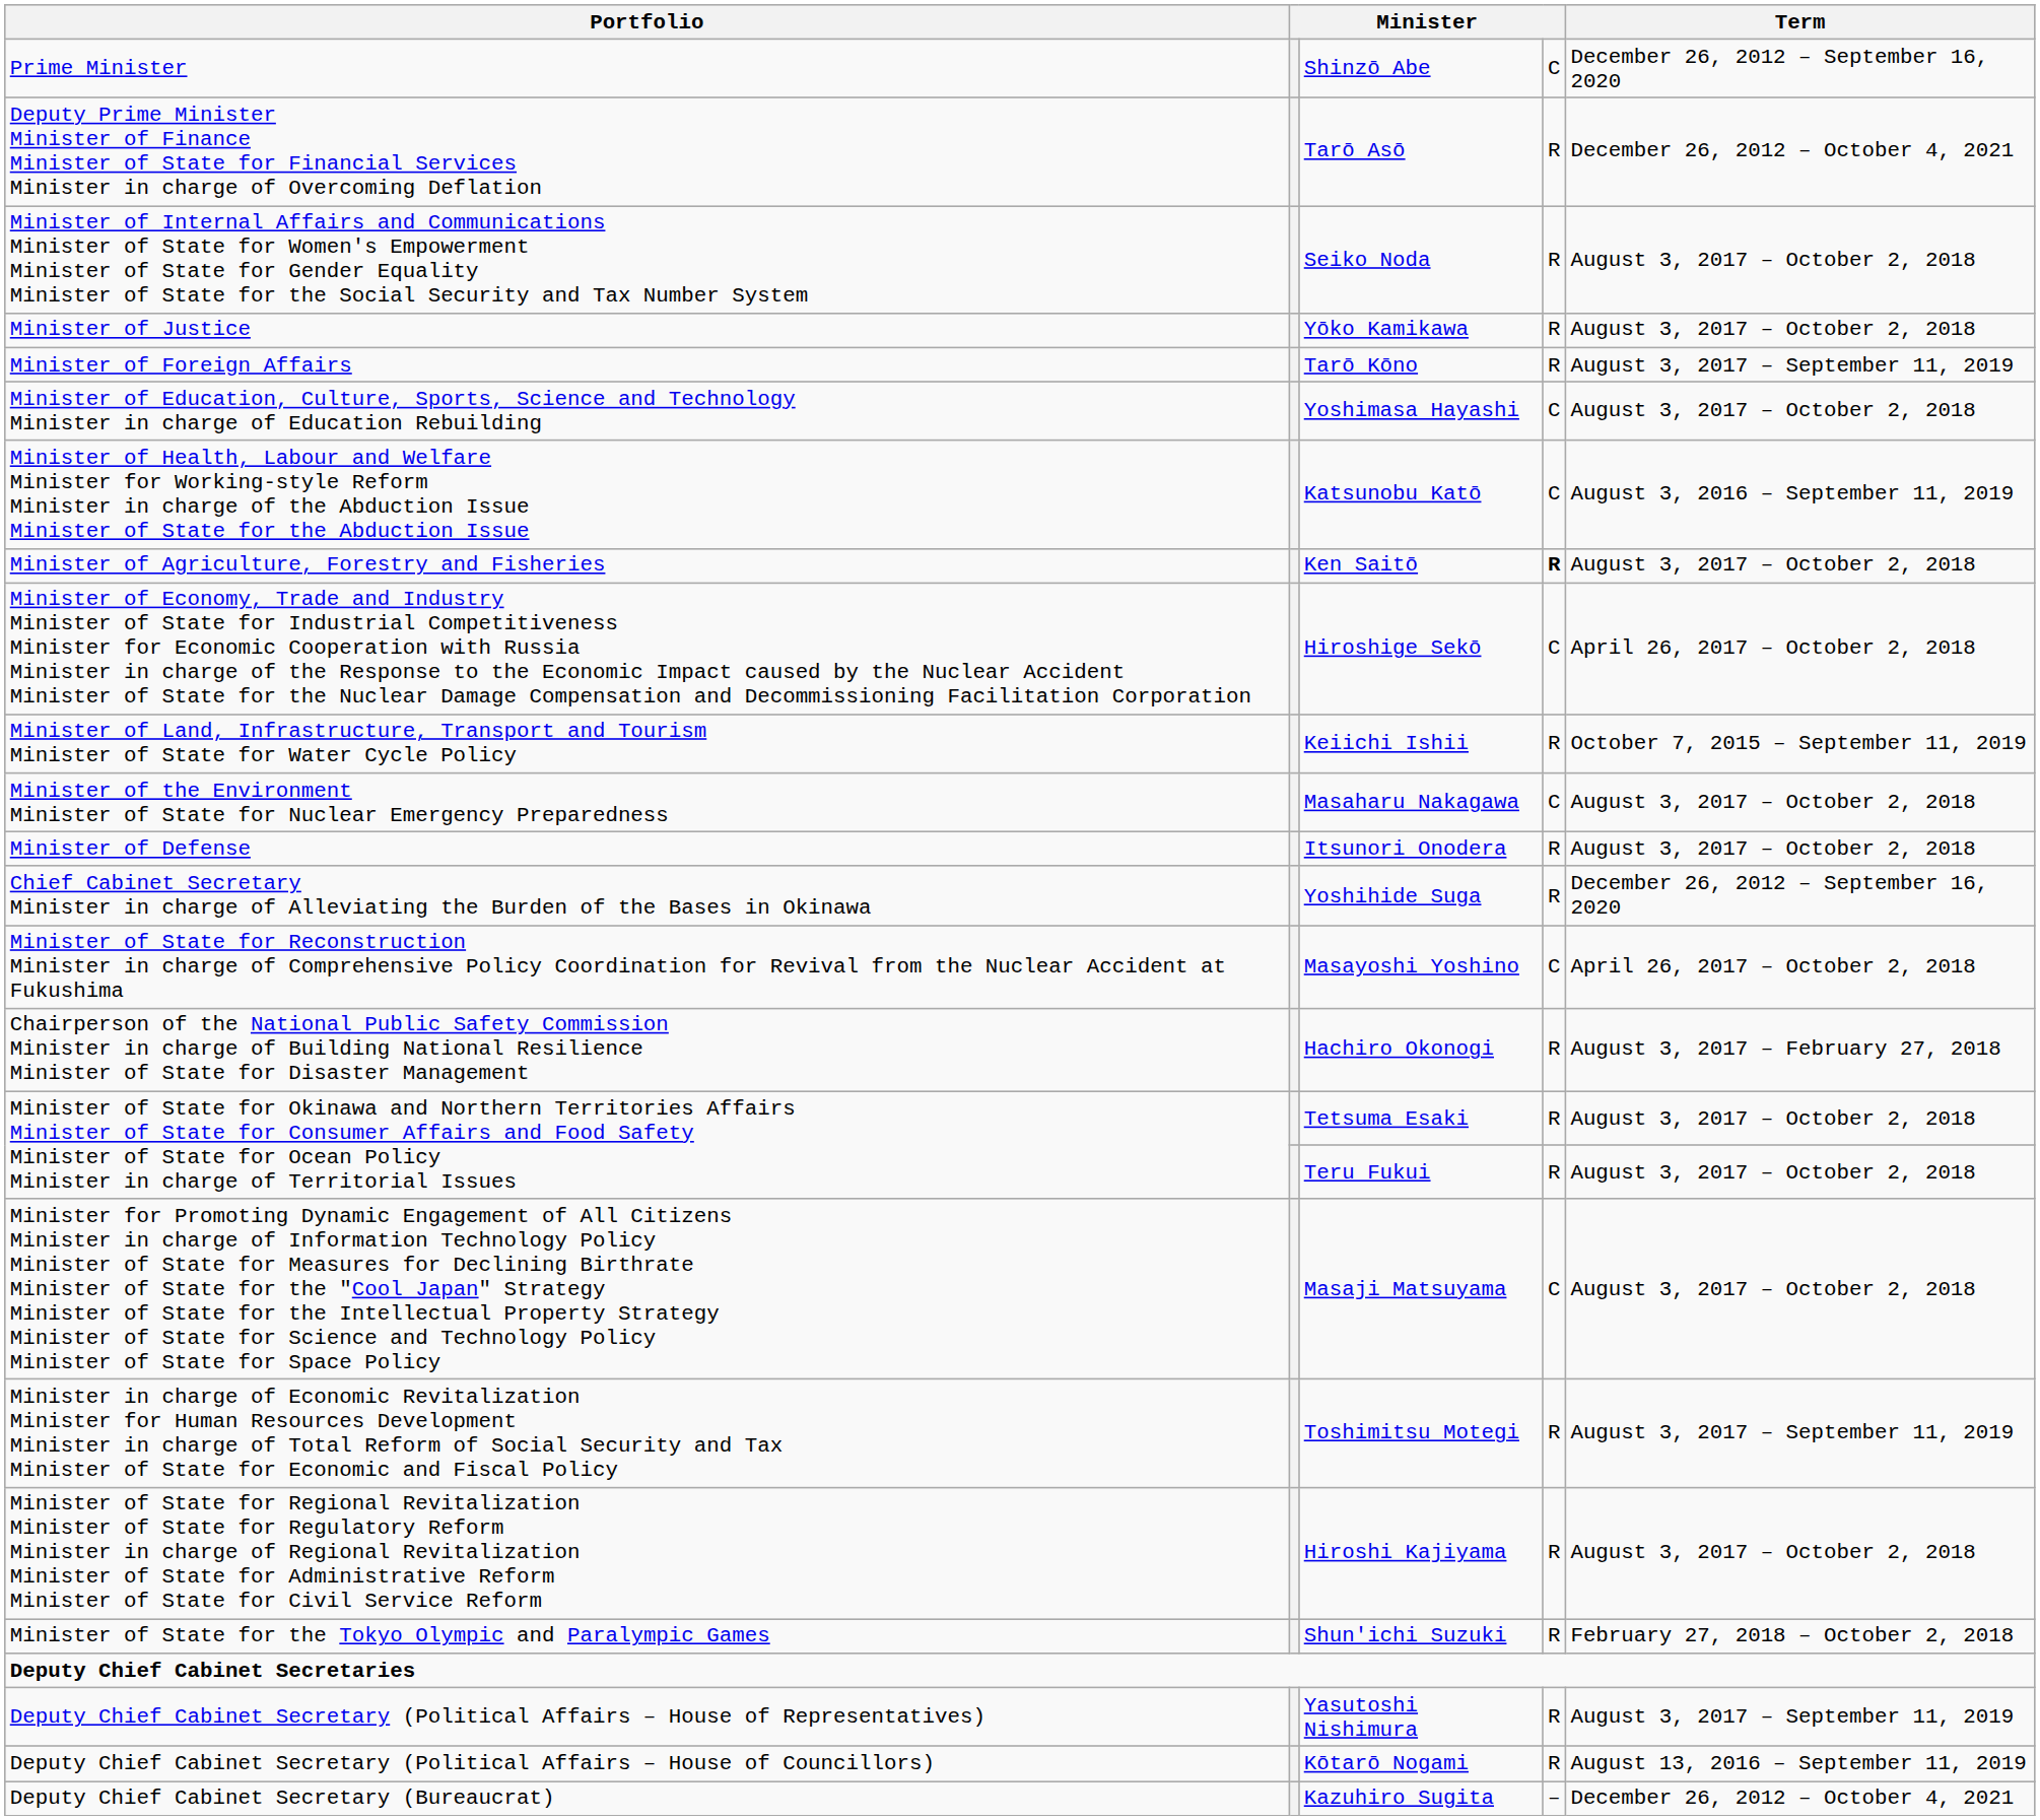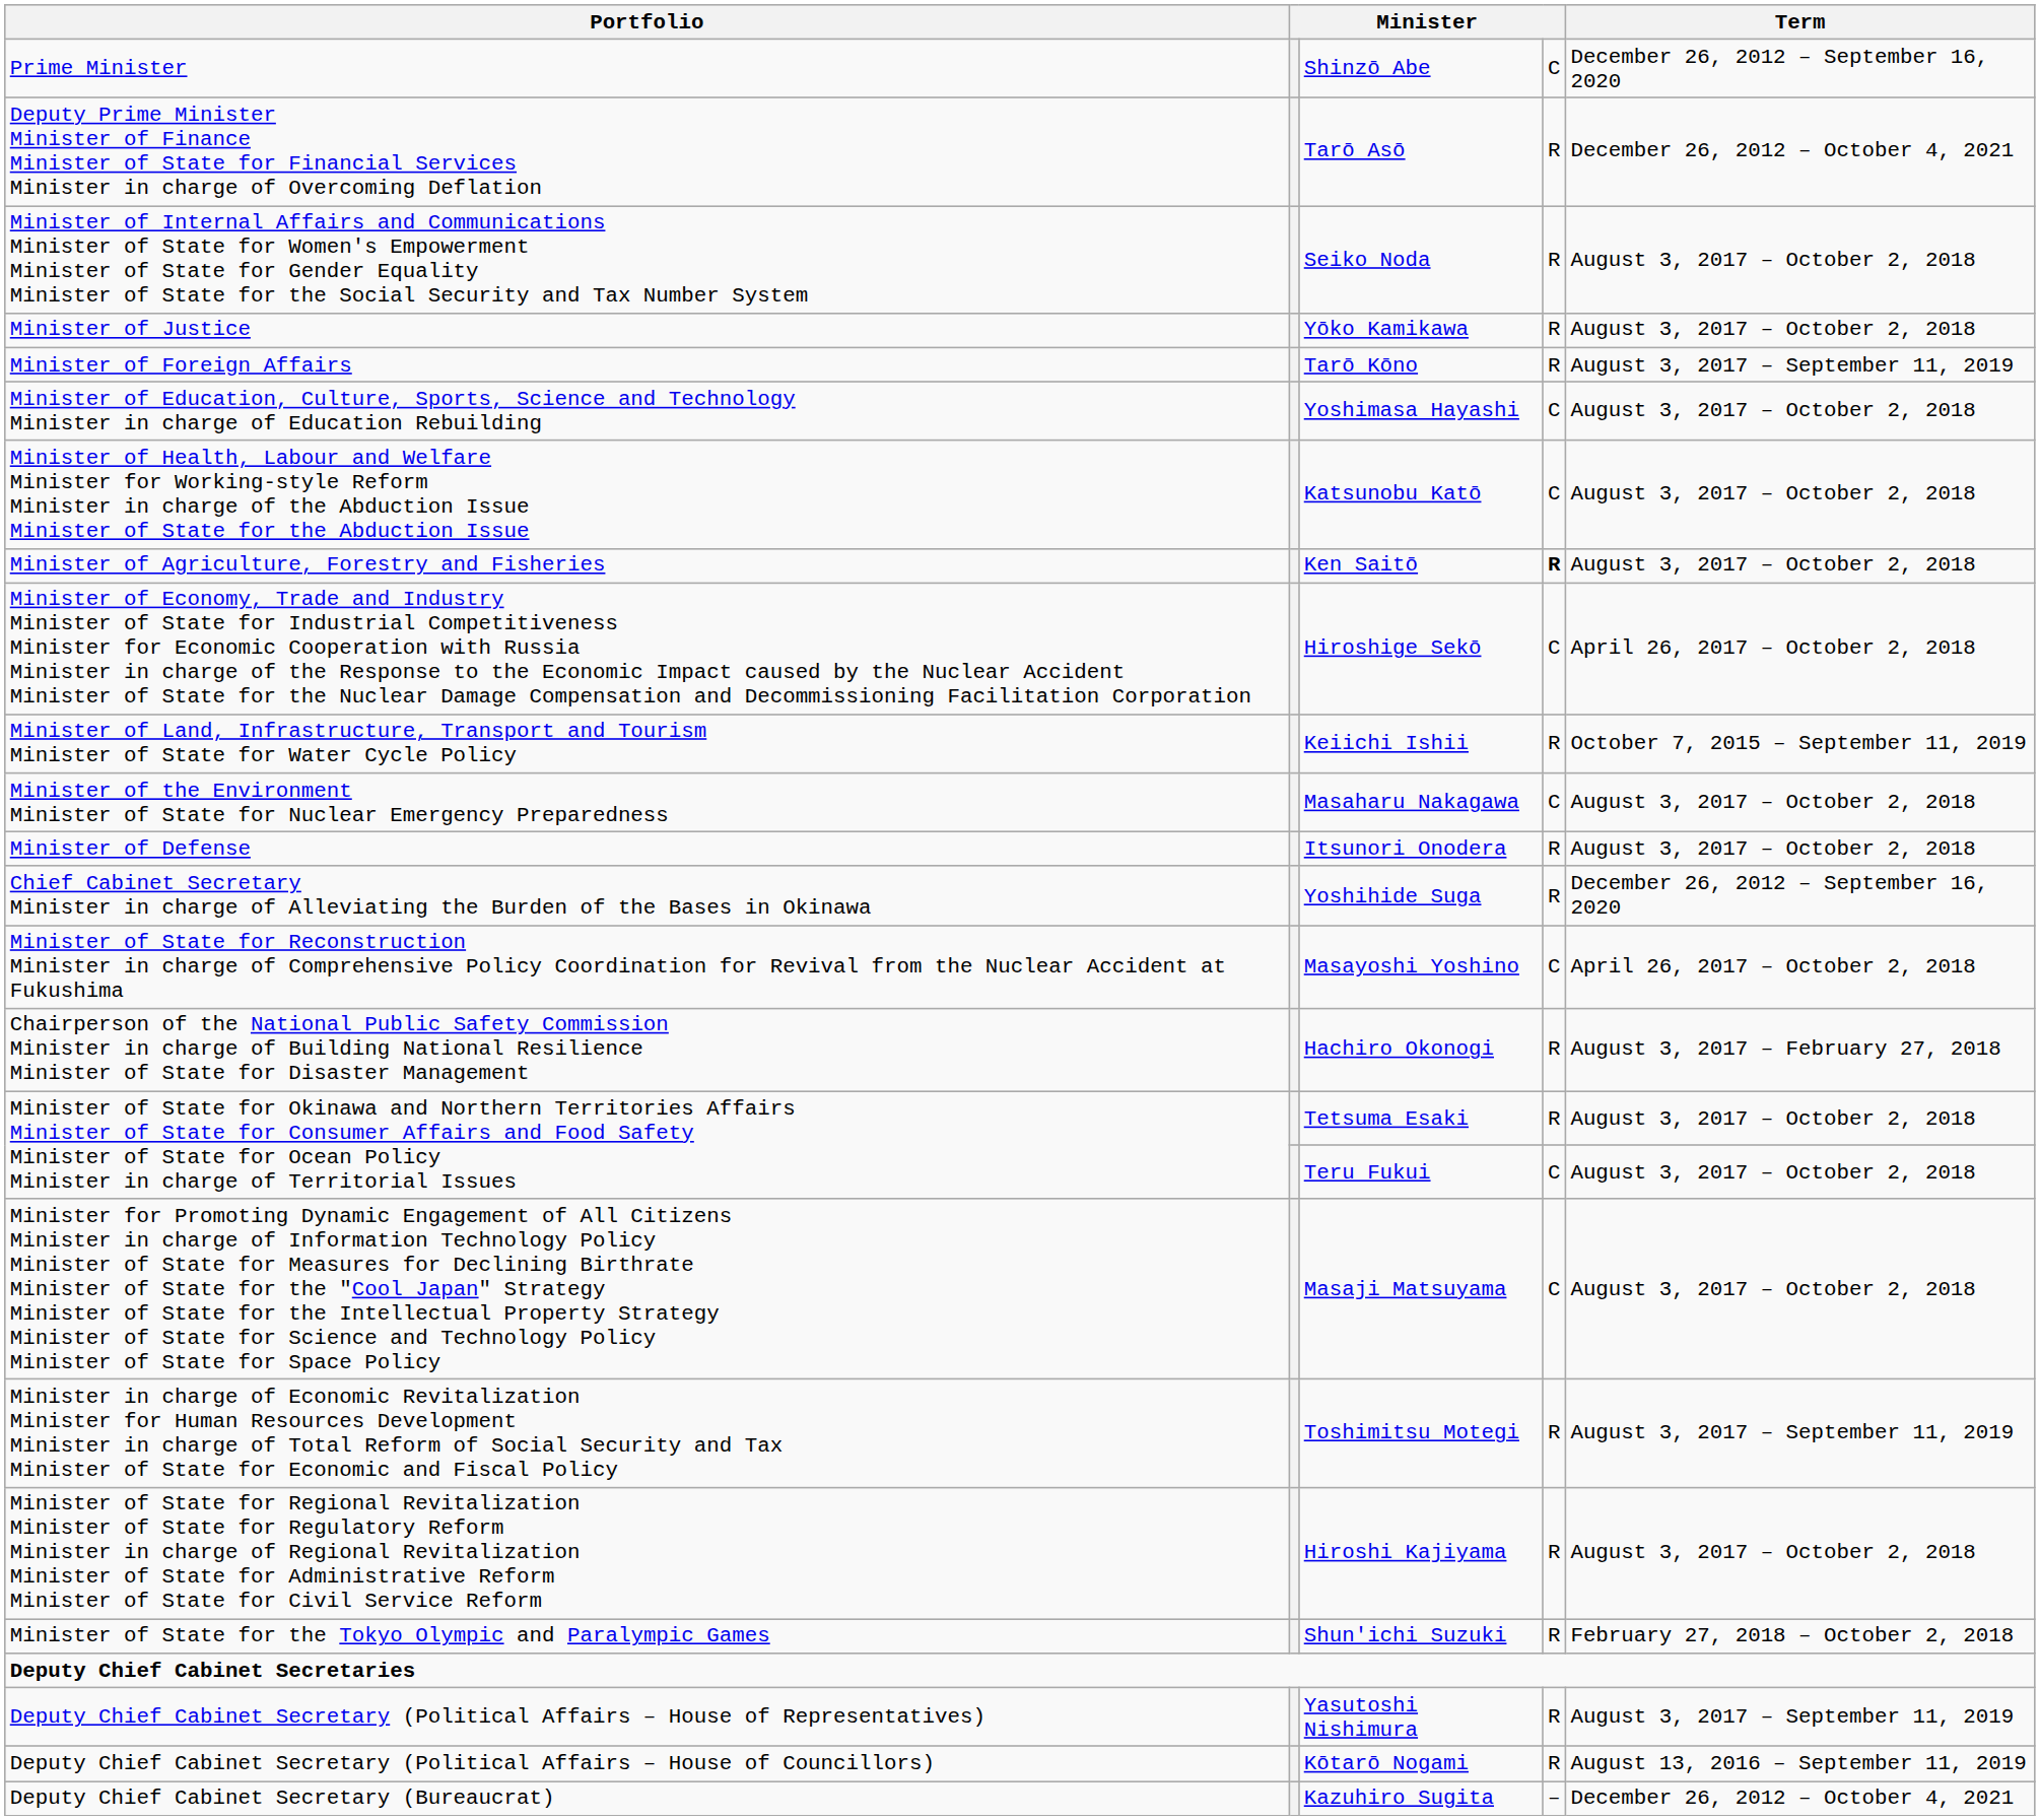Katsunobu Katō | column 5: August 3, 2016 – September 11, 2019 -> August 3, 2017 – October 2, 2018
Teru Fukui | column 4: R -> C
